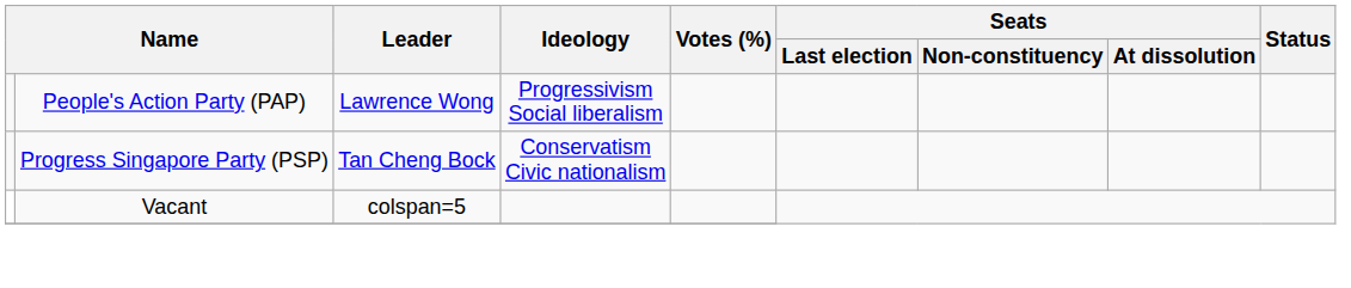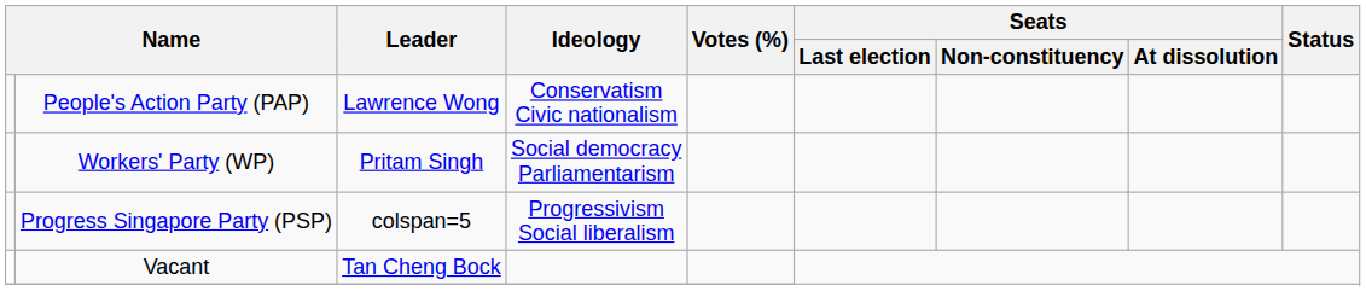People's Action Party (PAP) | Ideology: Progressivism Social liberalism -> Conservatism Civic nationalism
+ row: Workers' Party (WP) | Pritam Singh | Social democracy Parliamentarism
Progress Singapore Party (PSP) | Leader: Tan Cheng Bock -> colspan=5
Progress Singapore Party (PSP) | Ideology: Conservatism Civic nationalism -> Progressivism Social liberalism
Vacant | Leader: colspan=5 -> Tan Cheng Bock
